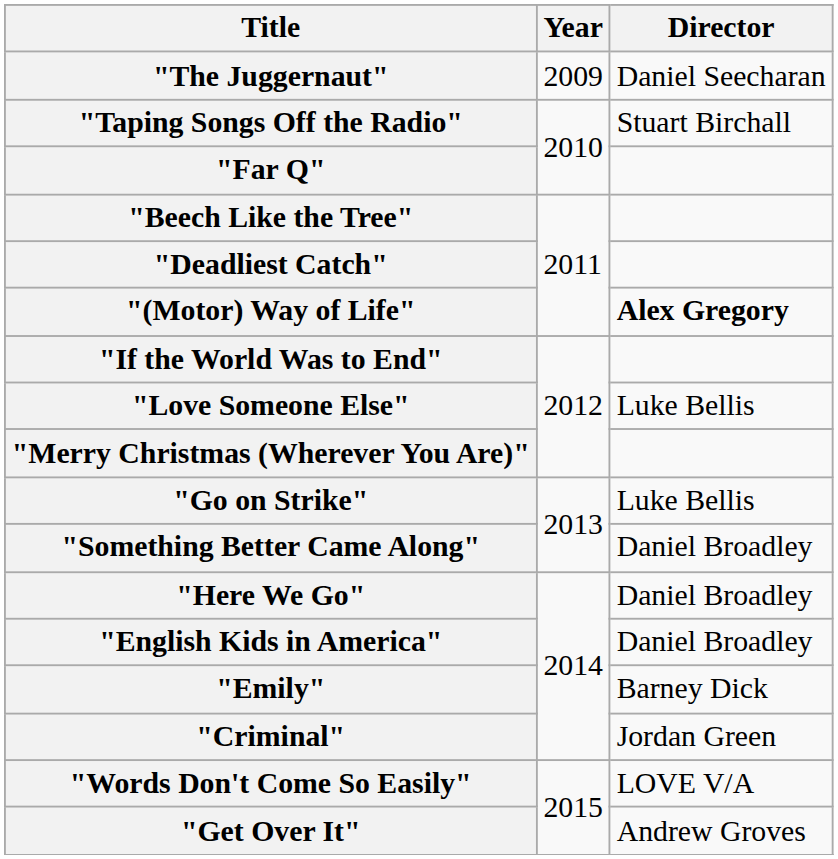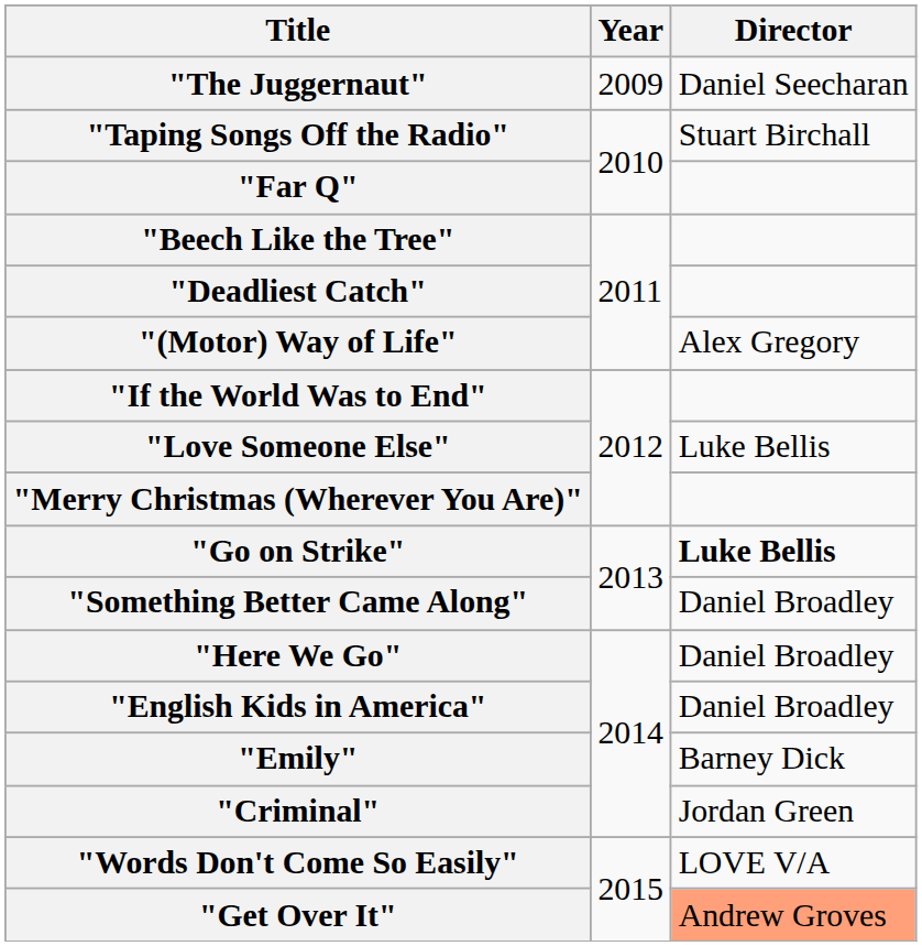"(Motor) Way of Life" | Director: bold -> normal
"Go on Strike" | Director: normal -> bold
"Get Over It" | Director: no background -> lightsalmon background
